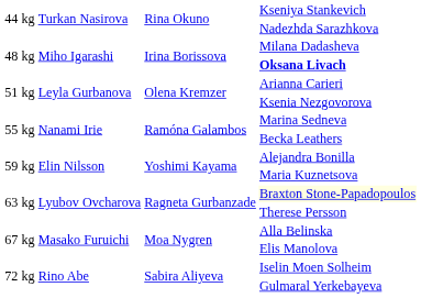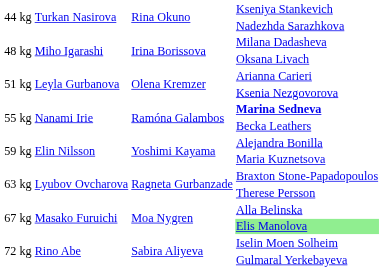Oksana Livach | column 4: bold -> normal
Marina Sedneva | column 4: normal -> bold
Braxton Stone-Papadopoulos | column 4: lightyellow background -> no background
Elis Manolova | column 4: no background -> lightgreen background
